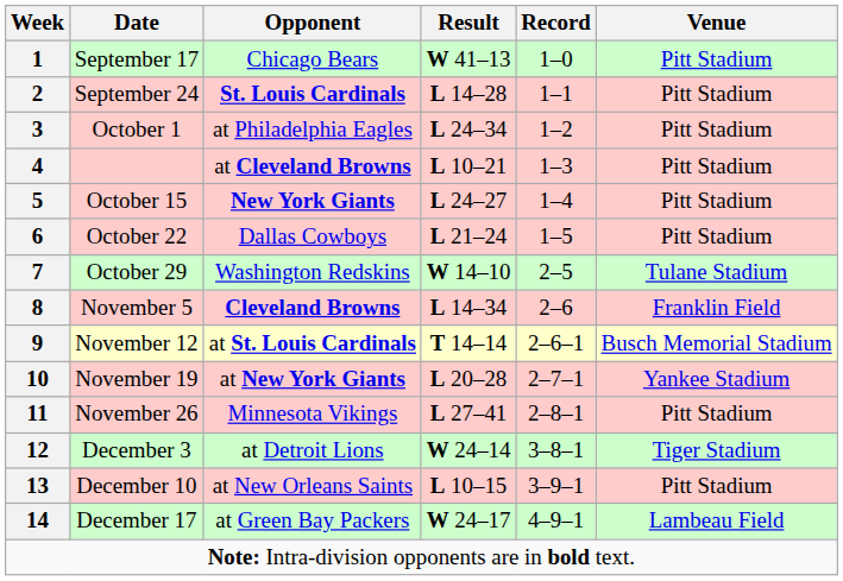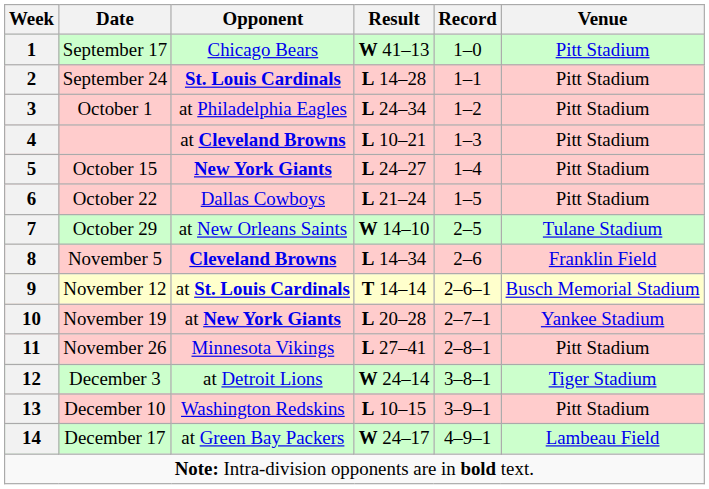7 | Opponent: Washington Redskins -> at New Orleans Saints
13 | Opponent: at New Orleans Saints -> Washington Redskins
